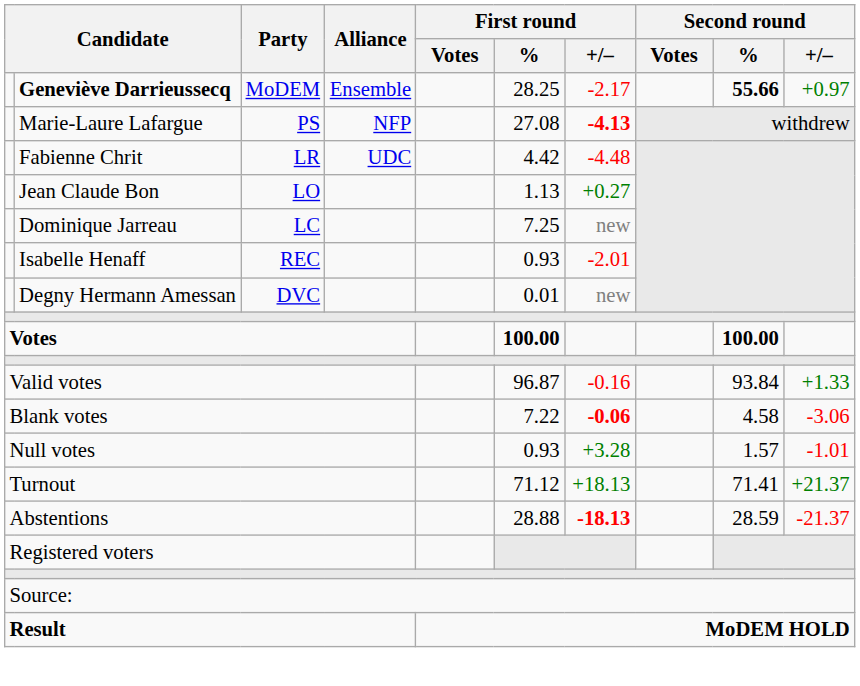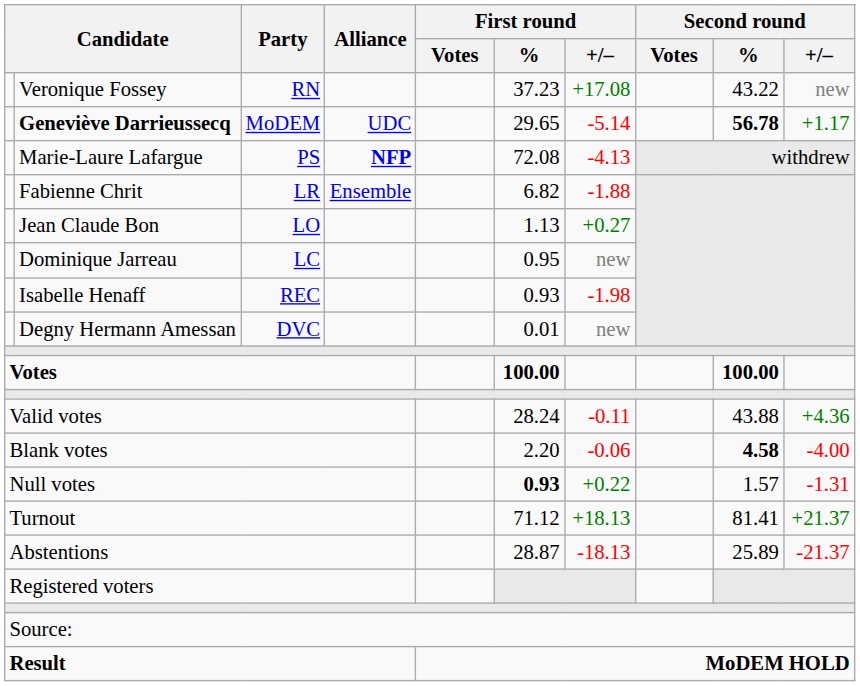+ row: Veronique Fossey | RN | 37.23 | +17.08 | 43.22 | new
Geneviève Darrieussecq | Alliance: Ensemble -> UDC
Geneviève Darrieussecq | First round / %: 28.25 -> 29.65
Geneviève Darrieussecq | First round / +/–: -2.17 -> -5.14
Geneviève Darrieussecq | Second round / %: 55.66 -> 56.78
Geneviève Darrieussecq | Second round / +/–: +0.97 -> +1.17
Marie-Laure Lafargue | Alliance: normal -> bold
Marie-Laure Lafargue | First round / %: 27.08 -> 72.08
Marie-Laure Lafargue | First round / +/–: bold -> normal
Fabienne Chrit | Alliance: UDC -> Ensemble
Fabienne Chrit | First round / %: 4.42 -> 6.82
Fabienne Chrit | First round / +/–: -4.48 -> -1.88
Dominique Jarreau | First round / %: 7.25 -> 0.95
Isabelle Henaff | First round / +/–: -2.01 -> -1.98
Valid votes | First round / %: 96.87 -> 28.24
Valid votes | First round / +/–: -0.16 -> -0.11
Valid votes | Second round / %: 93.84 -> 43.88
Valid votes | Second round / +/–: +1.33 -> +4.36
Blank votes | First round / %: 7.22 -> 2.20
Blank votes | First round / +/–: bold -> normal
Blank votes | Second round / %: normal -> bold
Blank votes | Second round / +/–: -3.06 -> -4.00
Null votes | First round / %: normal -> bold
Null votes | First round / +/–: +3.28 -> +0.22
Null votes | Second round / +/–: -1.01 -> -1.31
Turnout | Second round / %: 71.41 -> 81.41
Abstentions | First round / %: 28.88 -> 28.87
Abstentions | First round / +/–: bold -> normal
Abstentions | Second round / %: 28.59 -> 25.89
